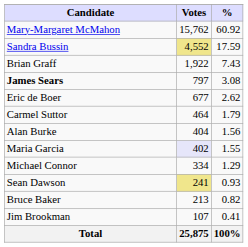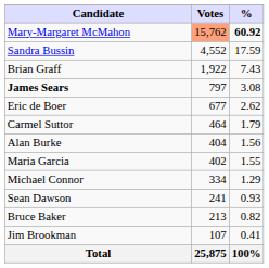Mary-Margaret McMahon | Votes: no background -> lightsalmon background
Mary-Margaret McMahon | %: normal -> bold
Sandra Bussin | Votes: khaki background -> no background
Maria Garcia | Votes: lavender background -> no background
Sean Dawson | Votes: khaki background -> no background
